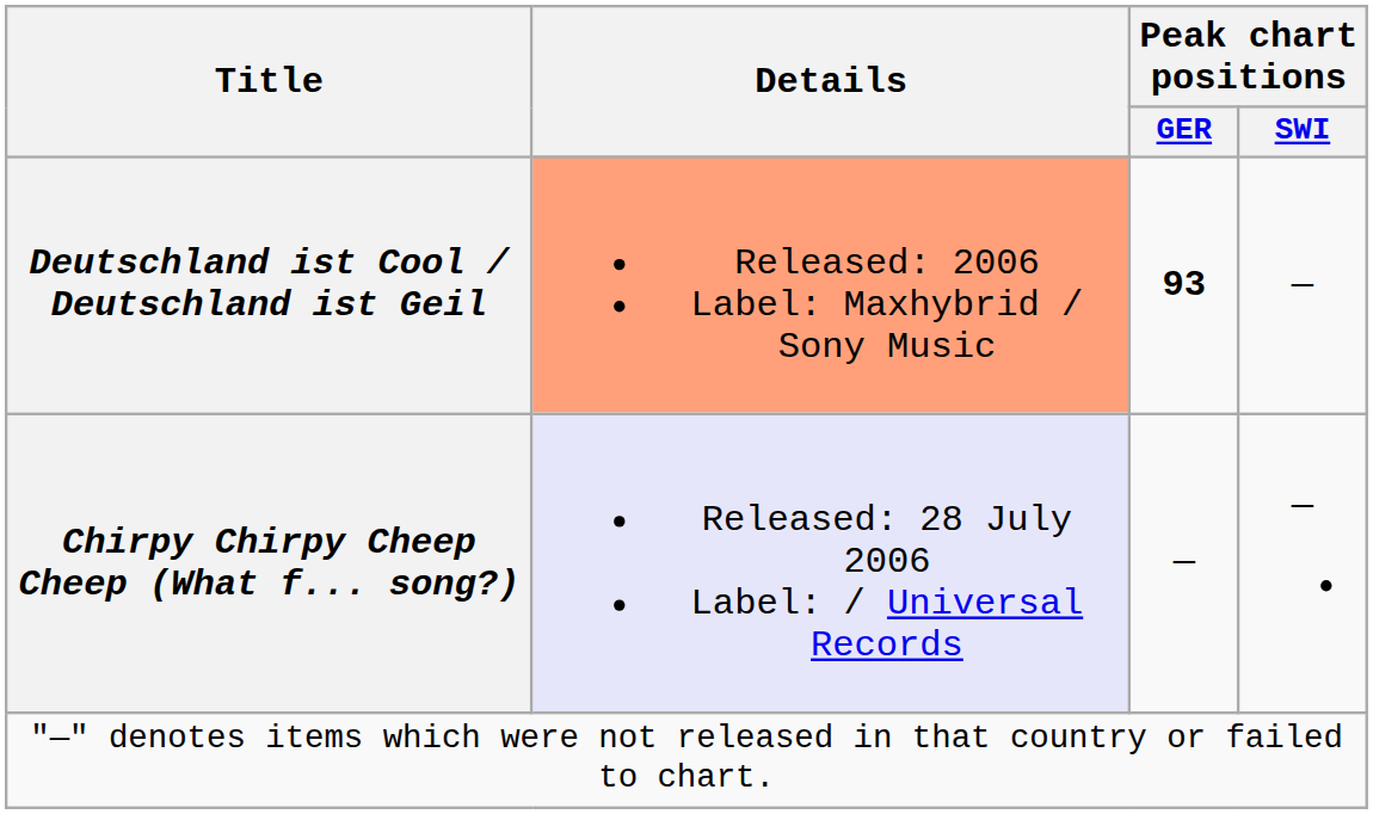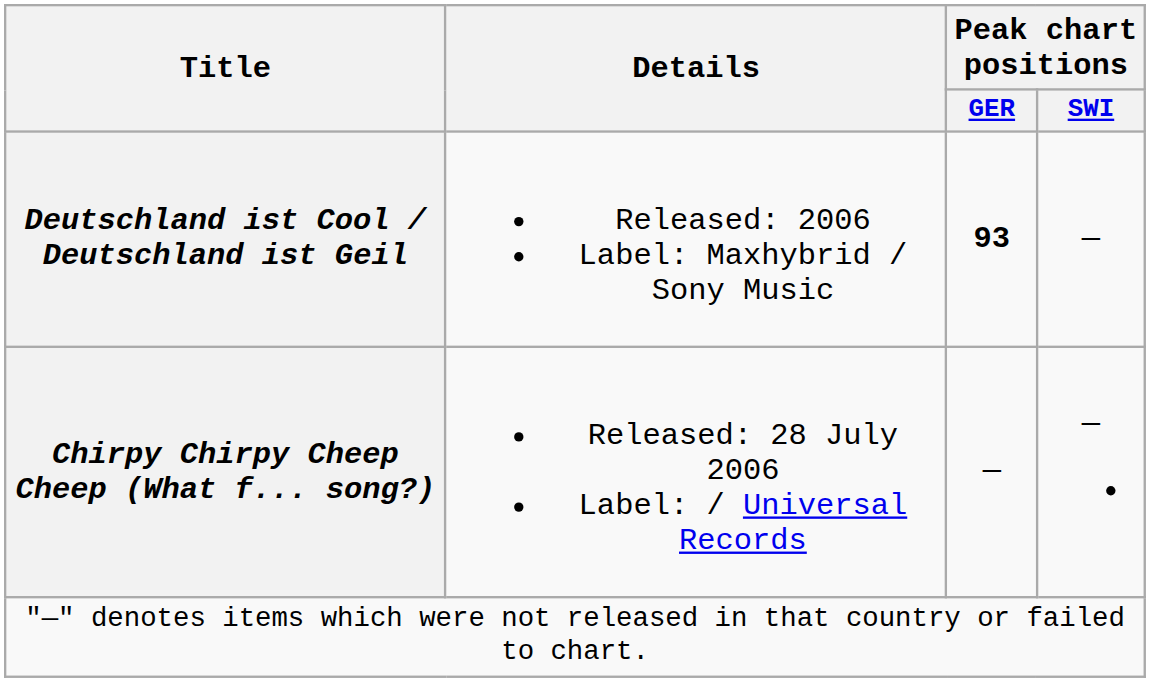Deutschland ist Cool / Deutschland ist Geil | Details: lightsalmon background -> no background
Chirpy Chirpy Cheep Cheep (What f... song?) | Details: lavender background -> no background
